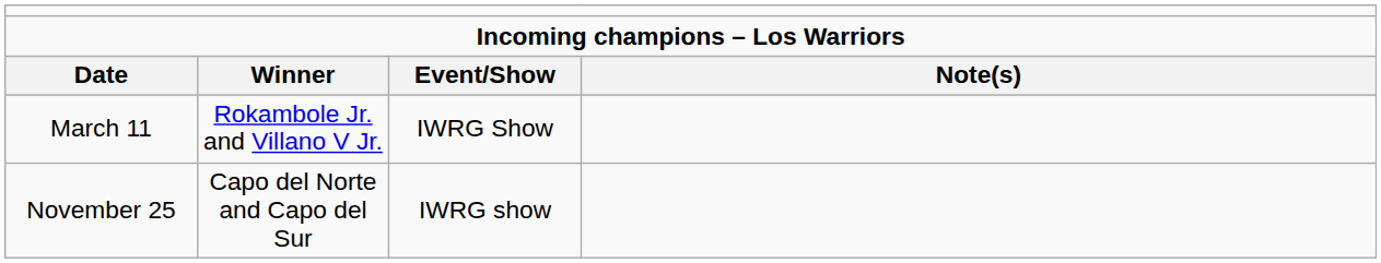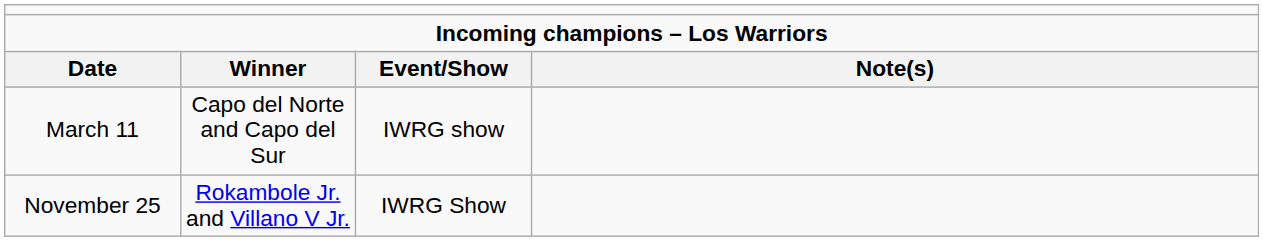March 11 | column 2: Rokambole Jr. and Villano V Jr. -> Capo del Norte and Capo del Sur
March 11 | column 3: IWRG Show -> IWRG show
November 25 | column 2: Capo del Norte and Capo del Sur -> Rokambole Jr. and Villano V Jr.
November 25 | column 3: IWRG show -> IWRG Show
